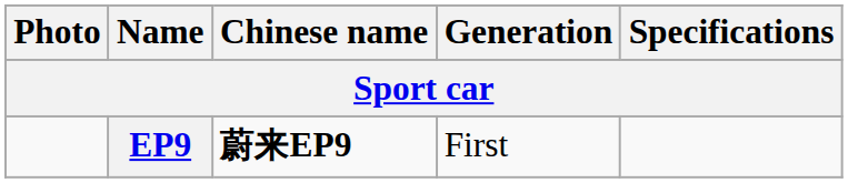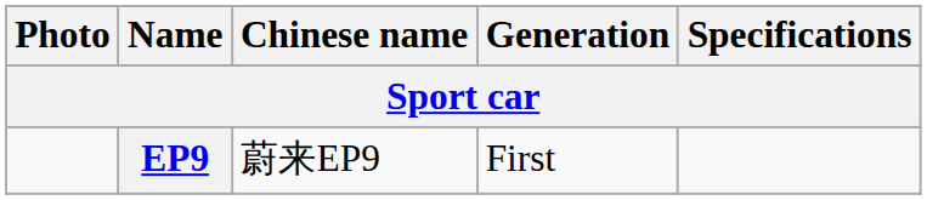EP9 | Chinese name: bold -> normal
